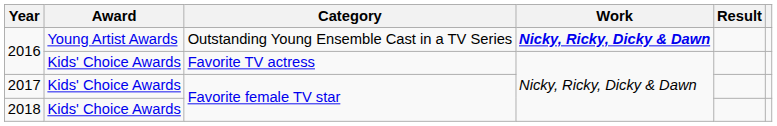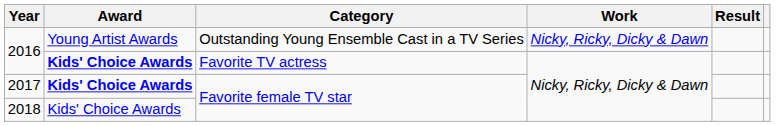2016 / Outstanding Young Ensemble Cast in a TV Series | Work: bold -> normal
2016 / Favorite TV actress | Award: normal -> bold
2017 | Award: normal -> bold
